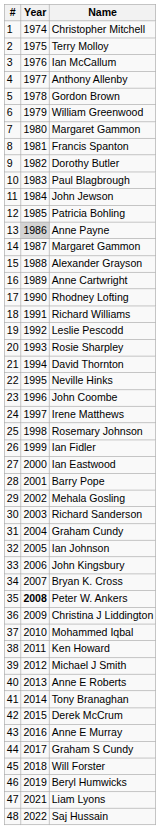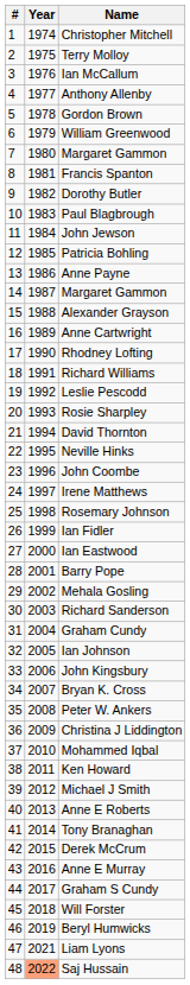Anne Payne | Year: lightgrey background -> no background
Peter W. Ankers | Year: bold -> normal
Saj Hussain | Year: no background -> lightsalmon background
